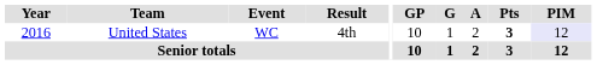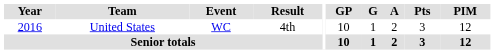United States | Pts: bold -> normal
United States | PIM: lavender background -> no background
